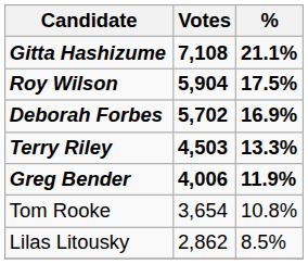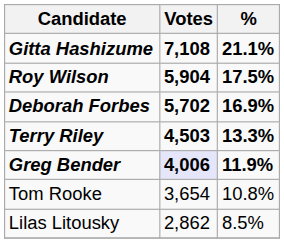Greg Bender | Votes: no background -> lavender background
